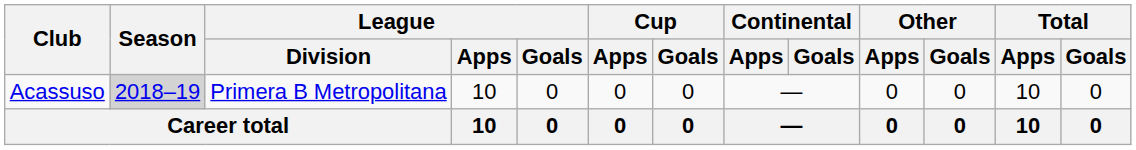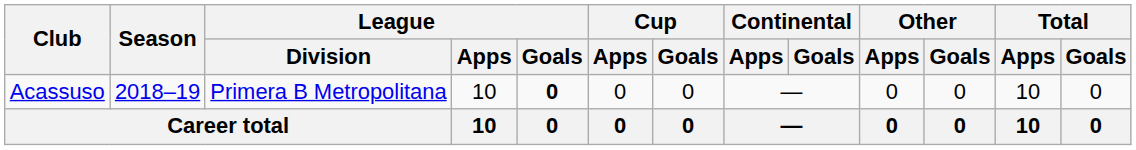Acassuso | Season: lightgrey background -> no background
Acassuso | League / Goals: normal -> bold
